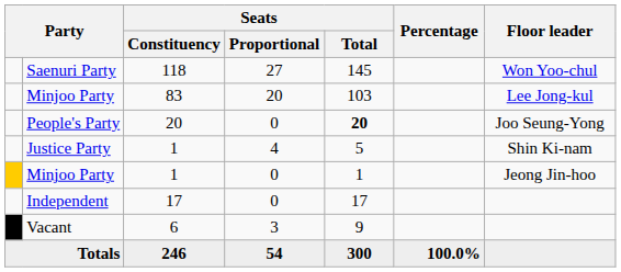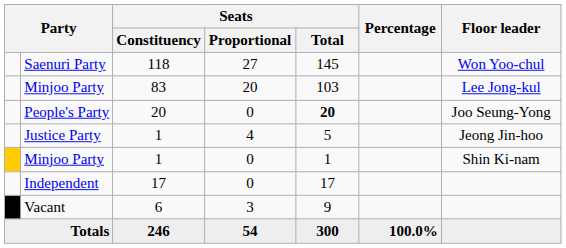Justice Party | Floor leader: Shin Ki-nam -> Jeong Jin-hoo
Minjoo Party / 1 | Floor leader: Jeong Jin-hoo -> Shin Ki-nam
